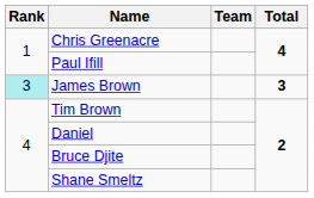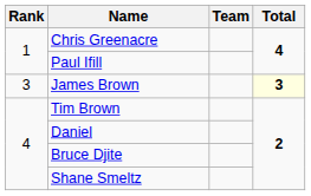James Brown | Rank: paleturquoise background -> no background
James Brown | Total: no background -> lightyellow background
